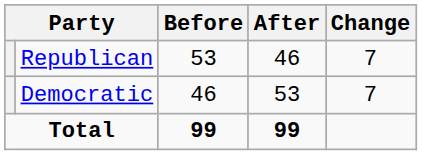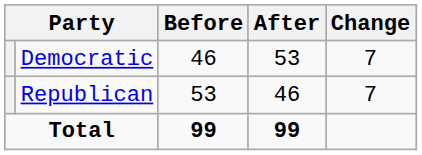rows swapped: Democratic <-> Republican
